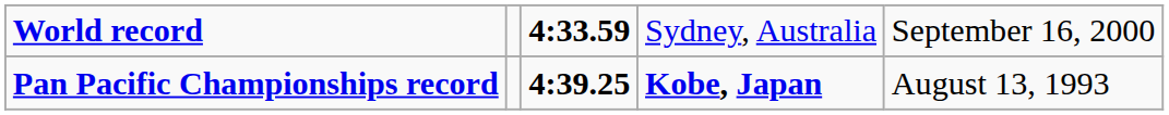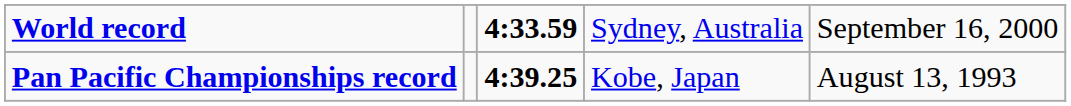Pan Pacific Championships record | column 4: bold -> normal
